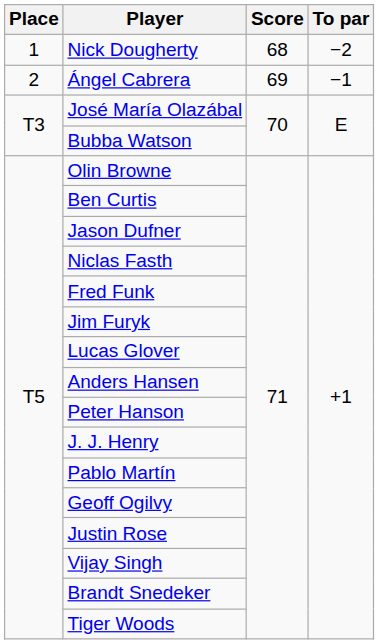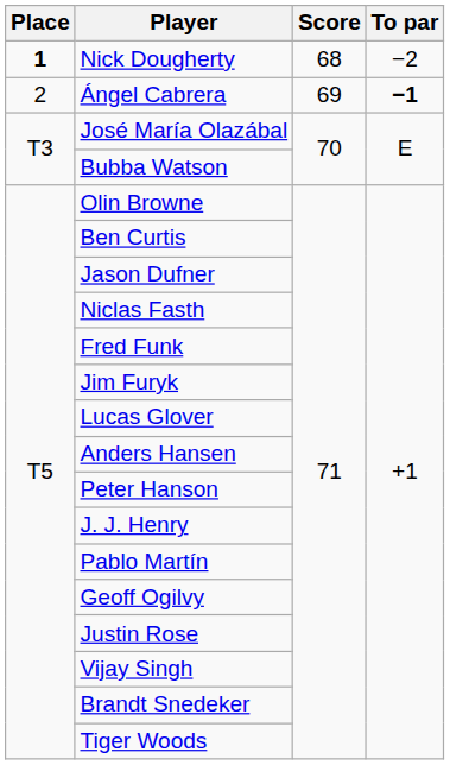Nick Dougherty | Place: normal -> bold
Ángel Cabrera | To par: normal -> bold
